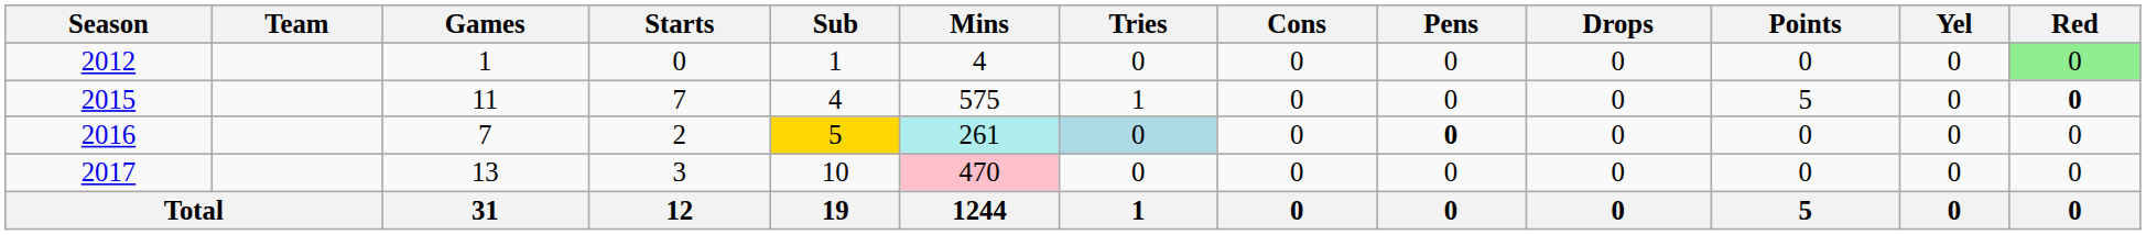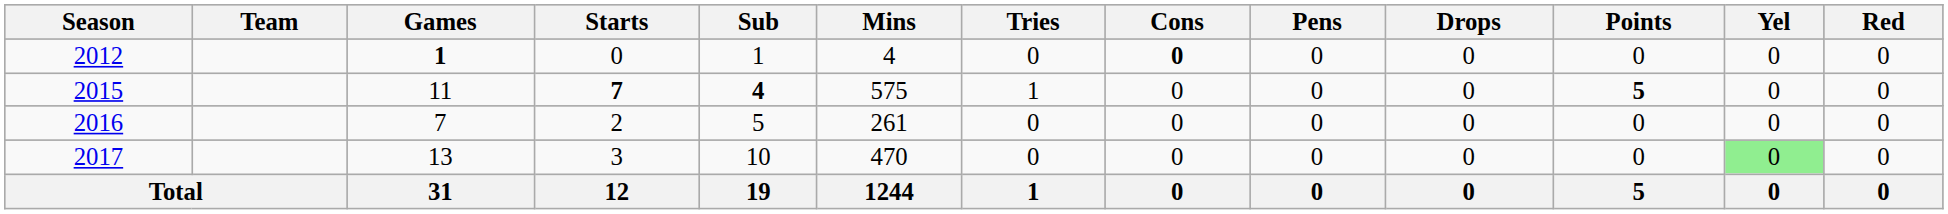2012 | Games: normal -> bold
2012 | Cons: normal -> bold
2012 | Red: lightgreen background -> no background
2015 | Starts: normal -> bold
2015 | Sub: normal -> bold
2015 | Points: normal -> bold
2015 | Red: bold -> normal
2016 | Sub: gold background -> no background
2016 | Mins: paleturquoise background -> no background
2016 | Tries: lightblue background -> no background
2016 | Pens: bold -> normal
2017 | Mins: pink background -> no background
2017 | Yel: no background -> lightgreen background
